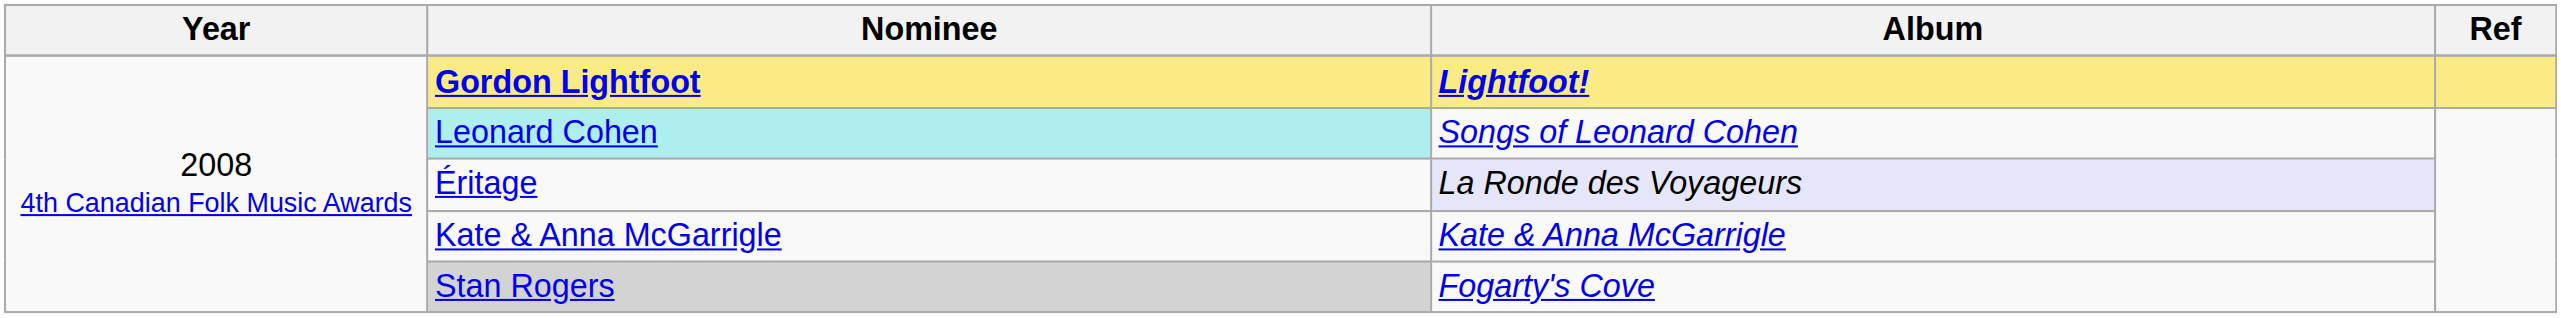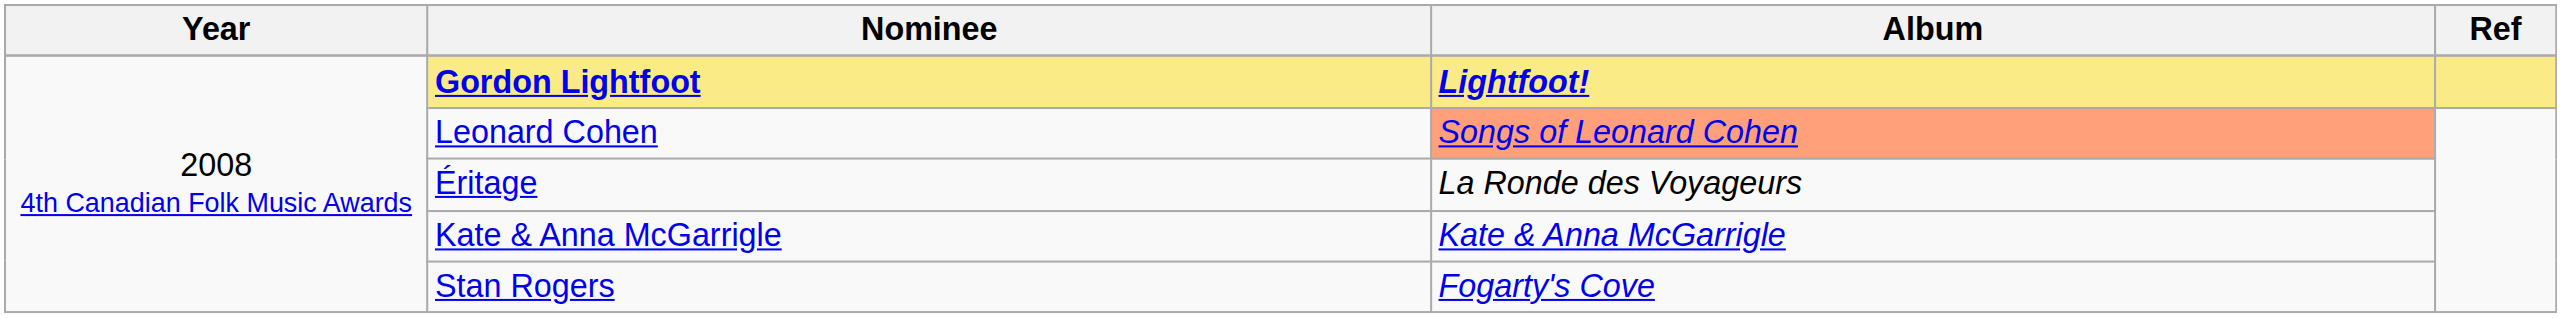Leonard Cohen | Nominee: paleturquoise background -> no background
Leonard Cohen | Album: no background -> lightsalmon background
Éritage | Album: lavender background -> no background
Stan Rogers | Nominee: lightgrey background -> no background
